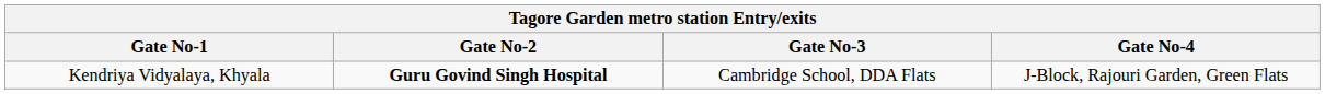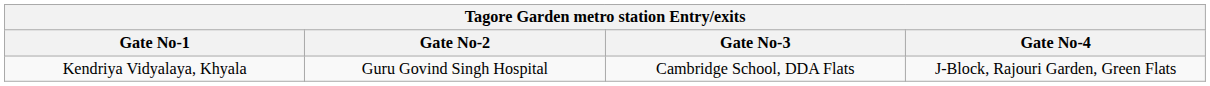Kendriya Vidyalaya, Khyala | Gate No-2: bold -> normal
